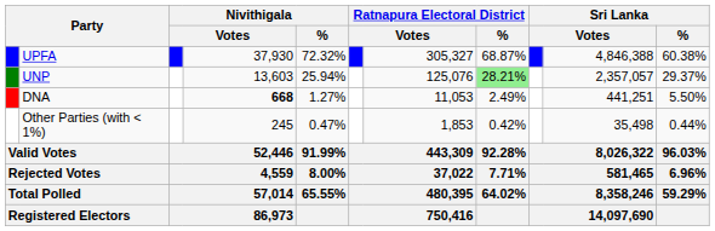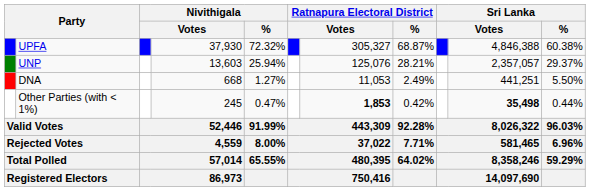UNP | Ratnapura Electoral District / %: lightgreen background -> no background
DNA | column 4: bold -> normal
Other Parties (with < 1%) | column 7: normal -> bold
Other Parties (with < 1%) | column 10: normal -> bold
